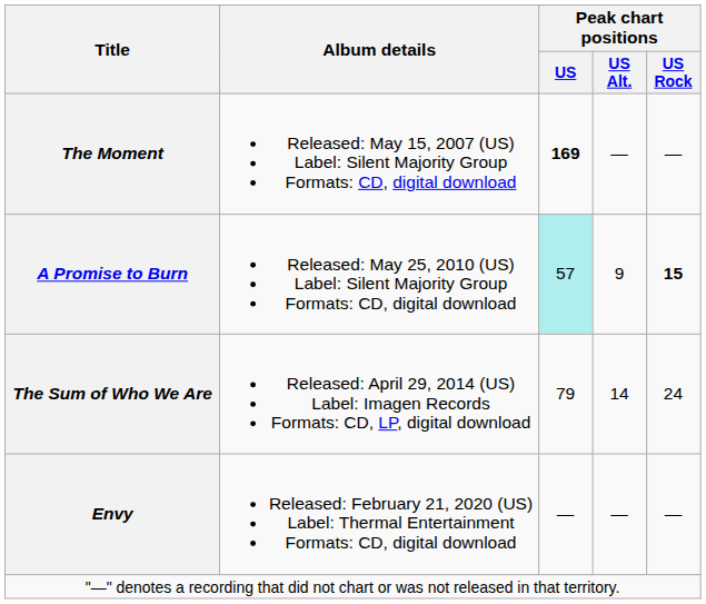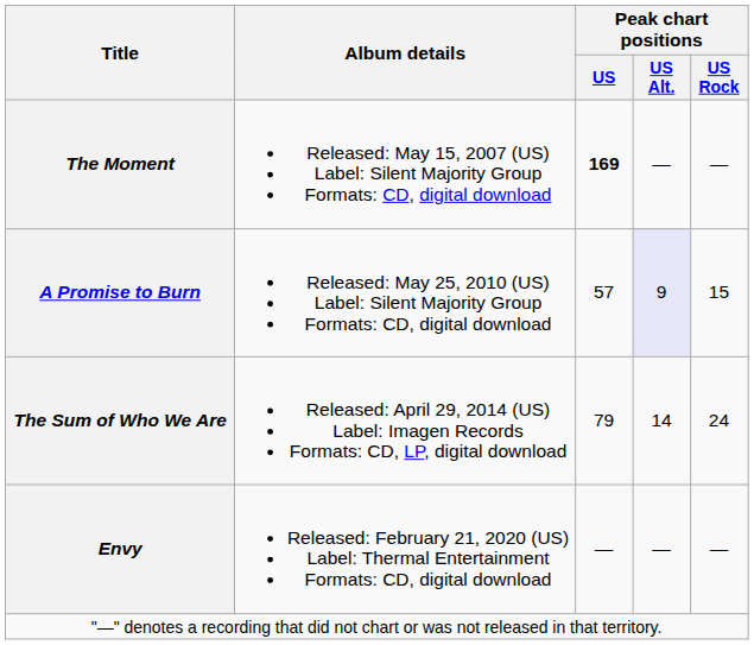A Promise to Burn | Peak chart positions / US: paleturquoise background -> no background
A Promise to Burn | Peak chart positions / US Alt.: no background -> lavender background
A Promise to Burn | Peak chart positions / US Rock: bold -> normal
